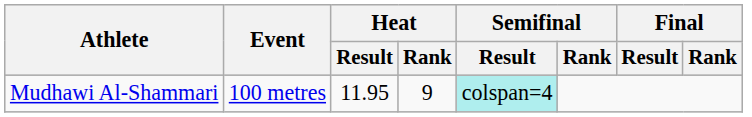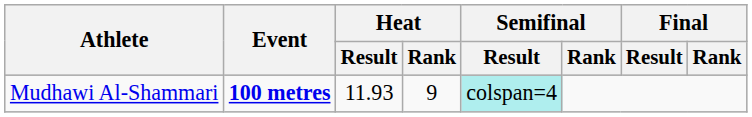Mudhawi Al-Shammari | Event: normal -> bold
Mudhawi Al-Shammari | Heat / Result: 11.95 -> 11.93
